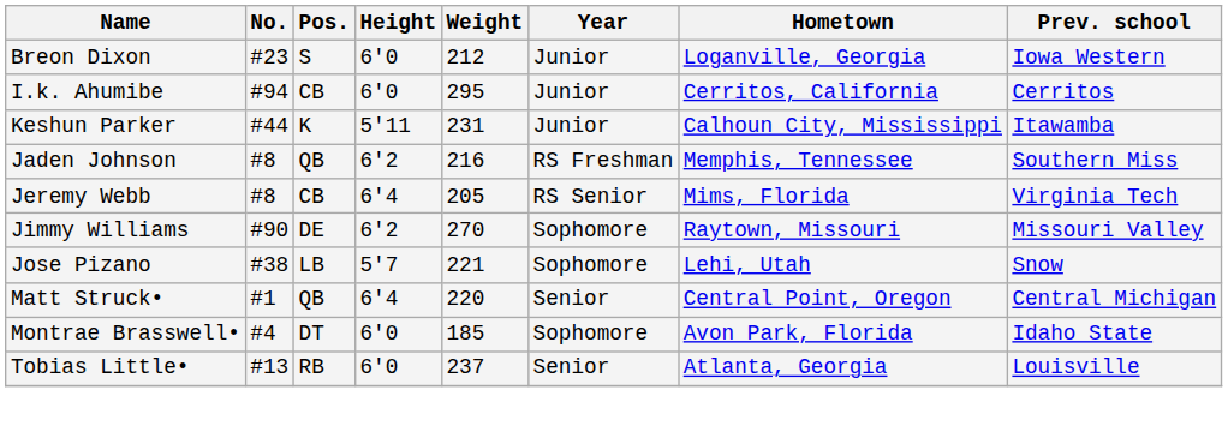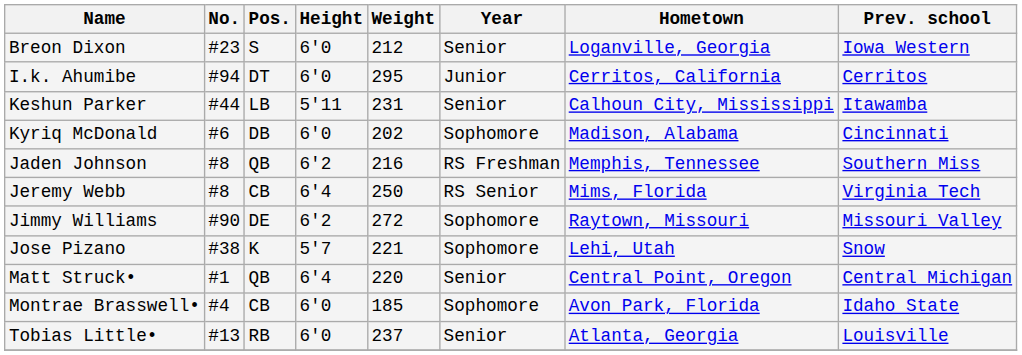Breon Dixon | Year: Junior -> Senior
I.k. Ahumibe | Pos.: CB -> DT
Keshun Parker | Pos.: K -> LB
Keshun Parker | Year: Junior -> Senior
+ row: Kyriq McDonald | #6 | DB | 6'0 | 202 | Sophomore | Madison, Alabama | Cincinnati
Jeremy Webb | Weight: 205 -> 250
Jimmy Williams | Weight: 270 -> 272
Jose Pizano | Pos.: LB -> K
Montrae Brasswell• | Pos.: DT -> CB
